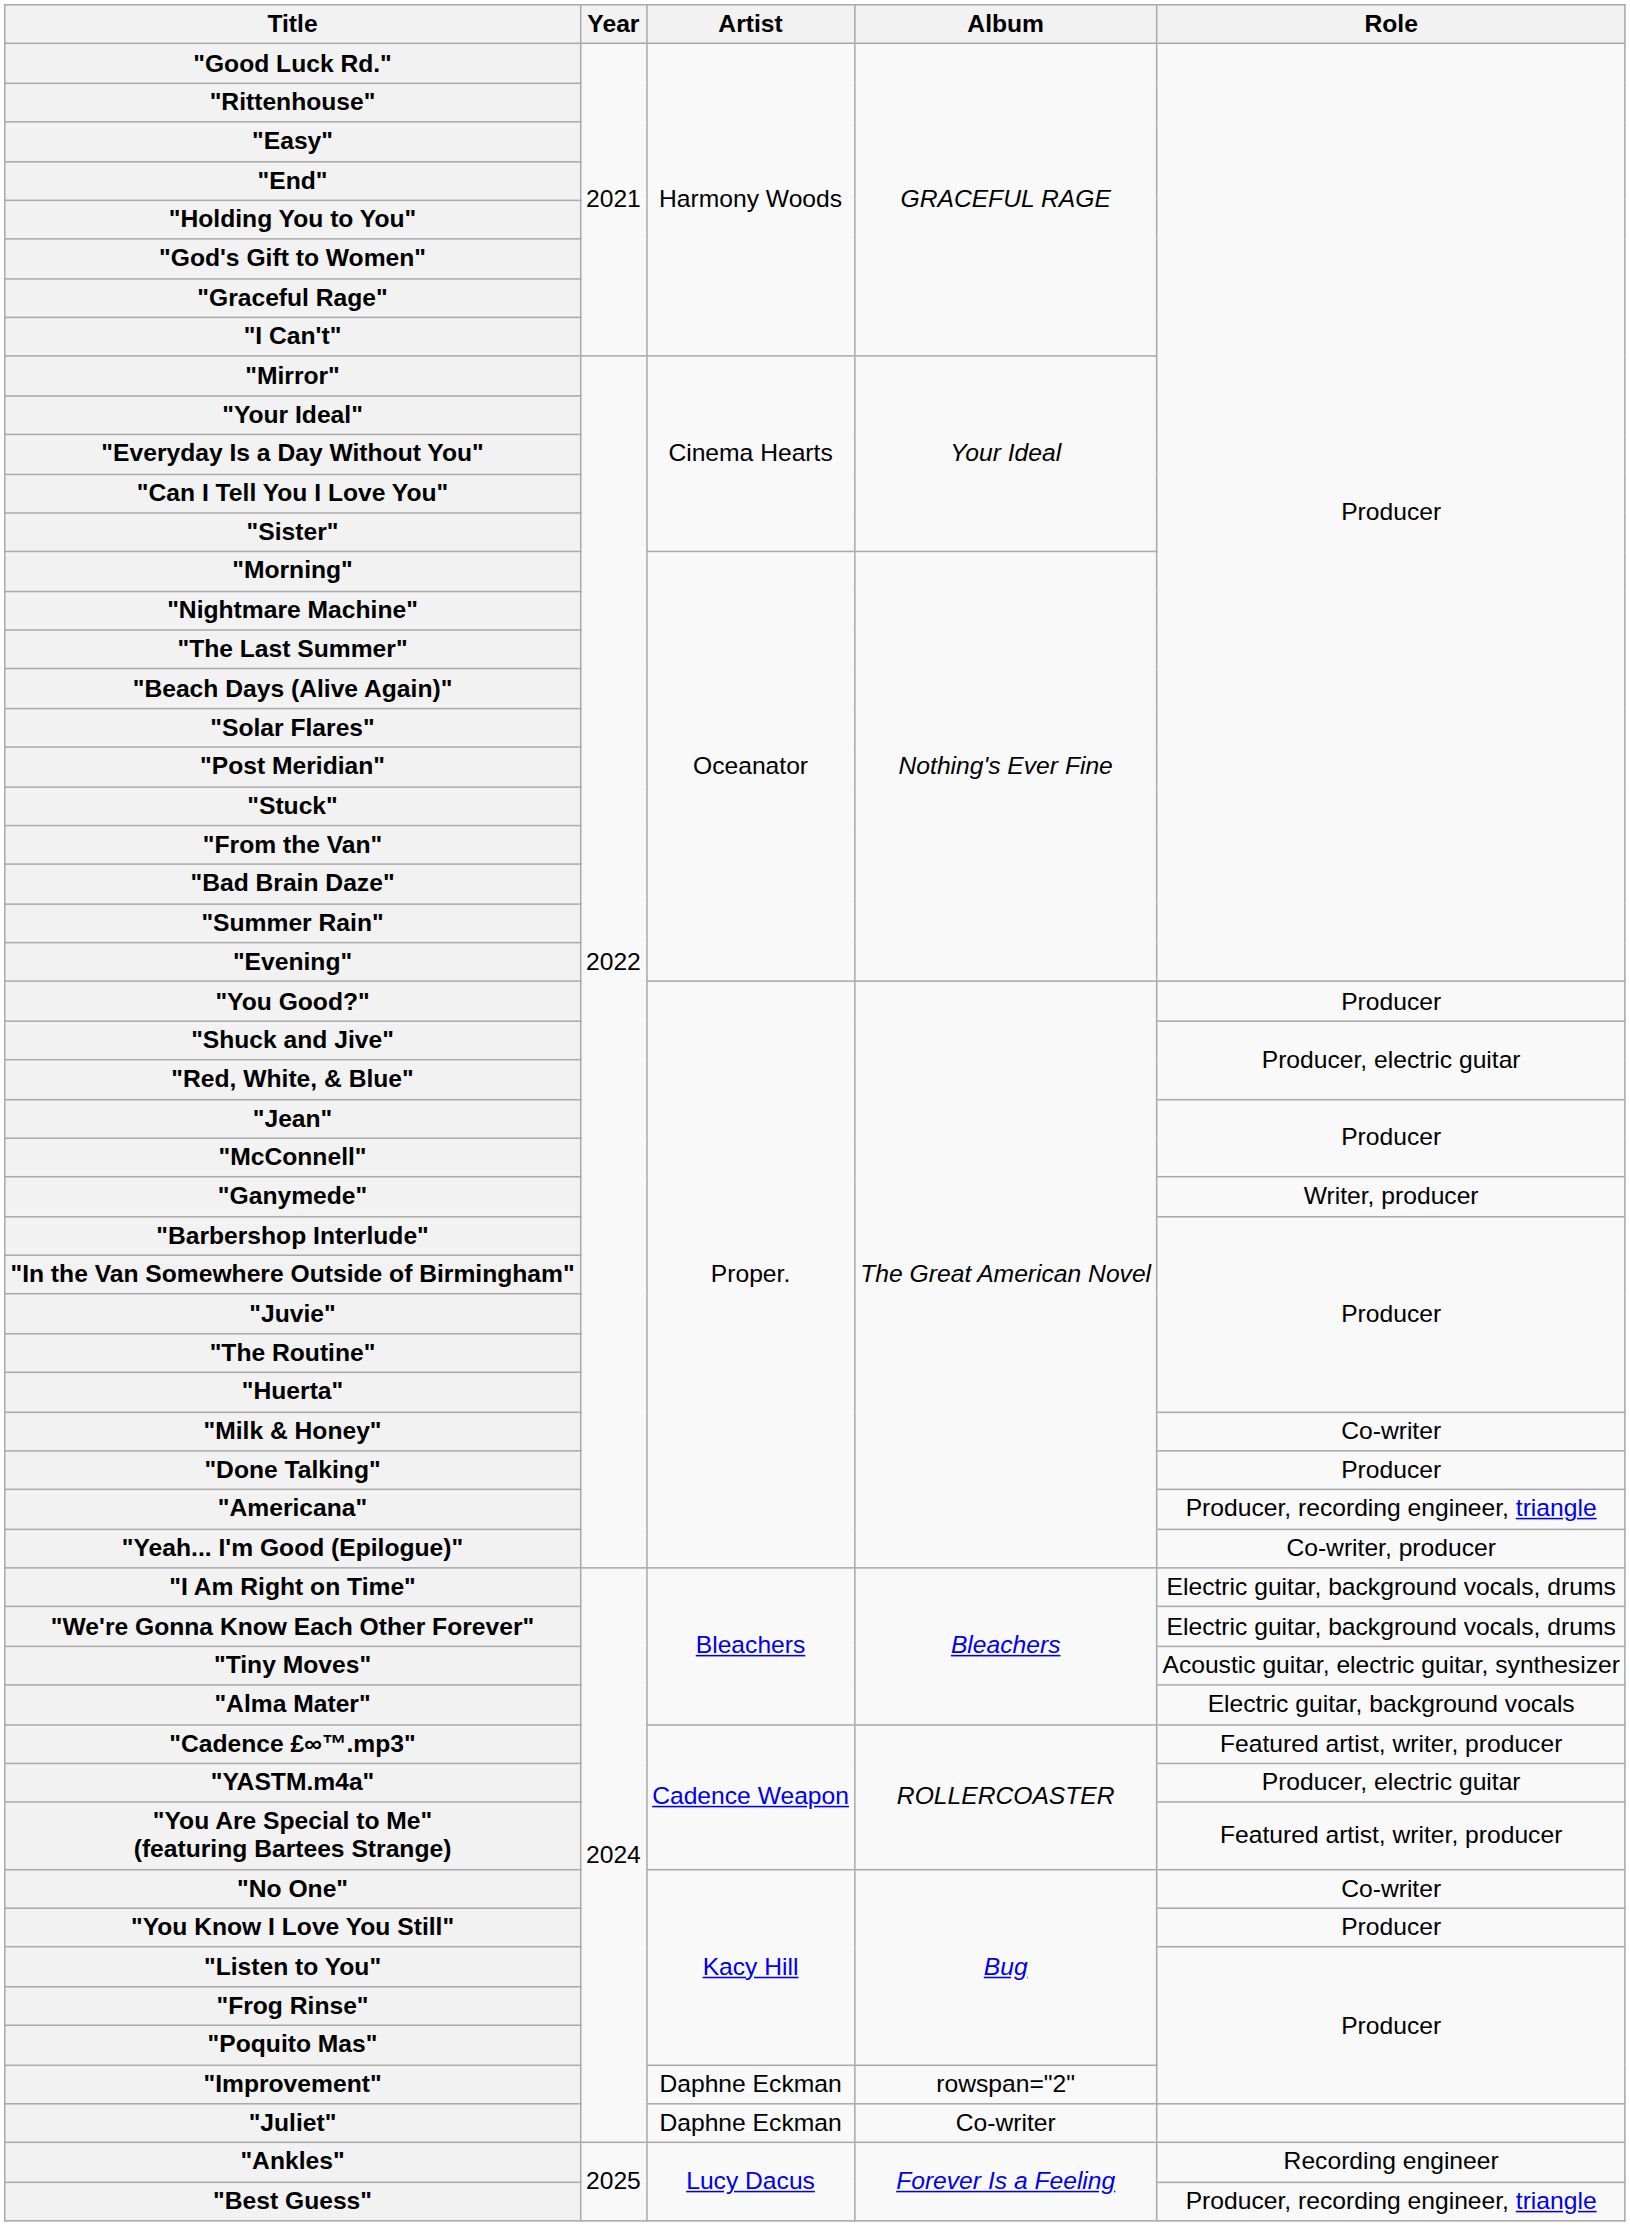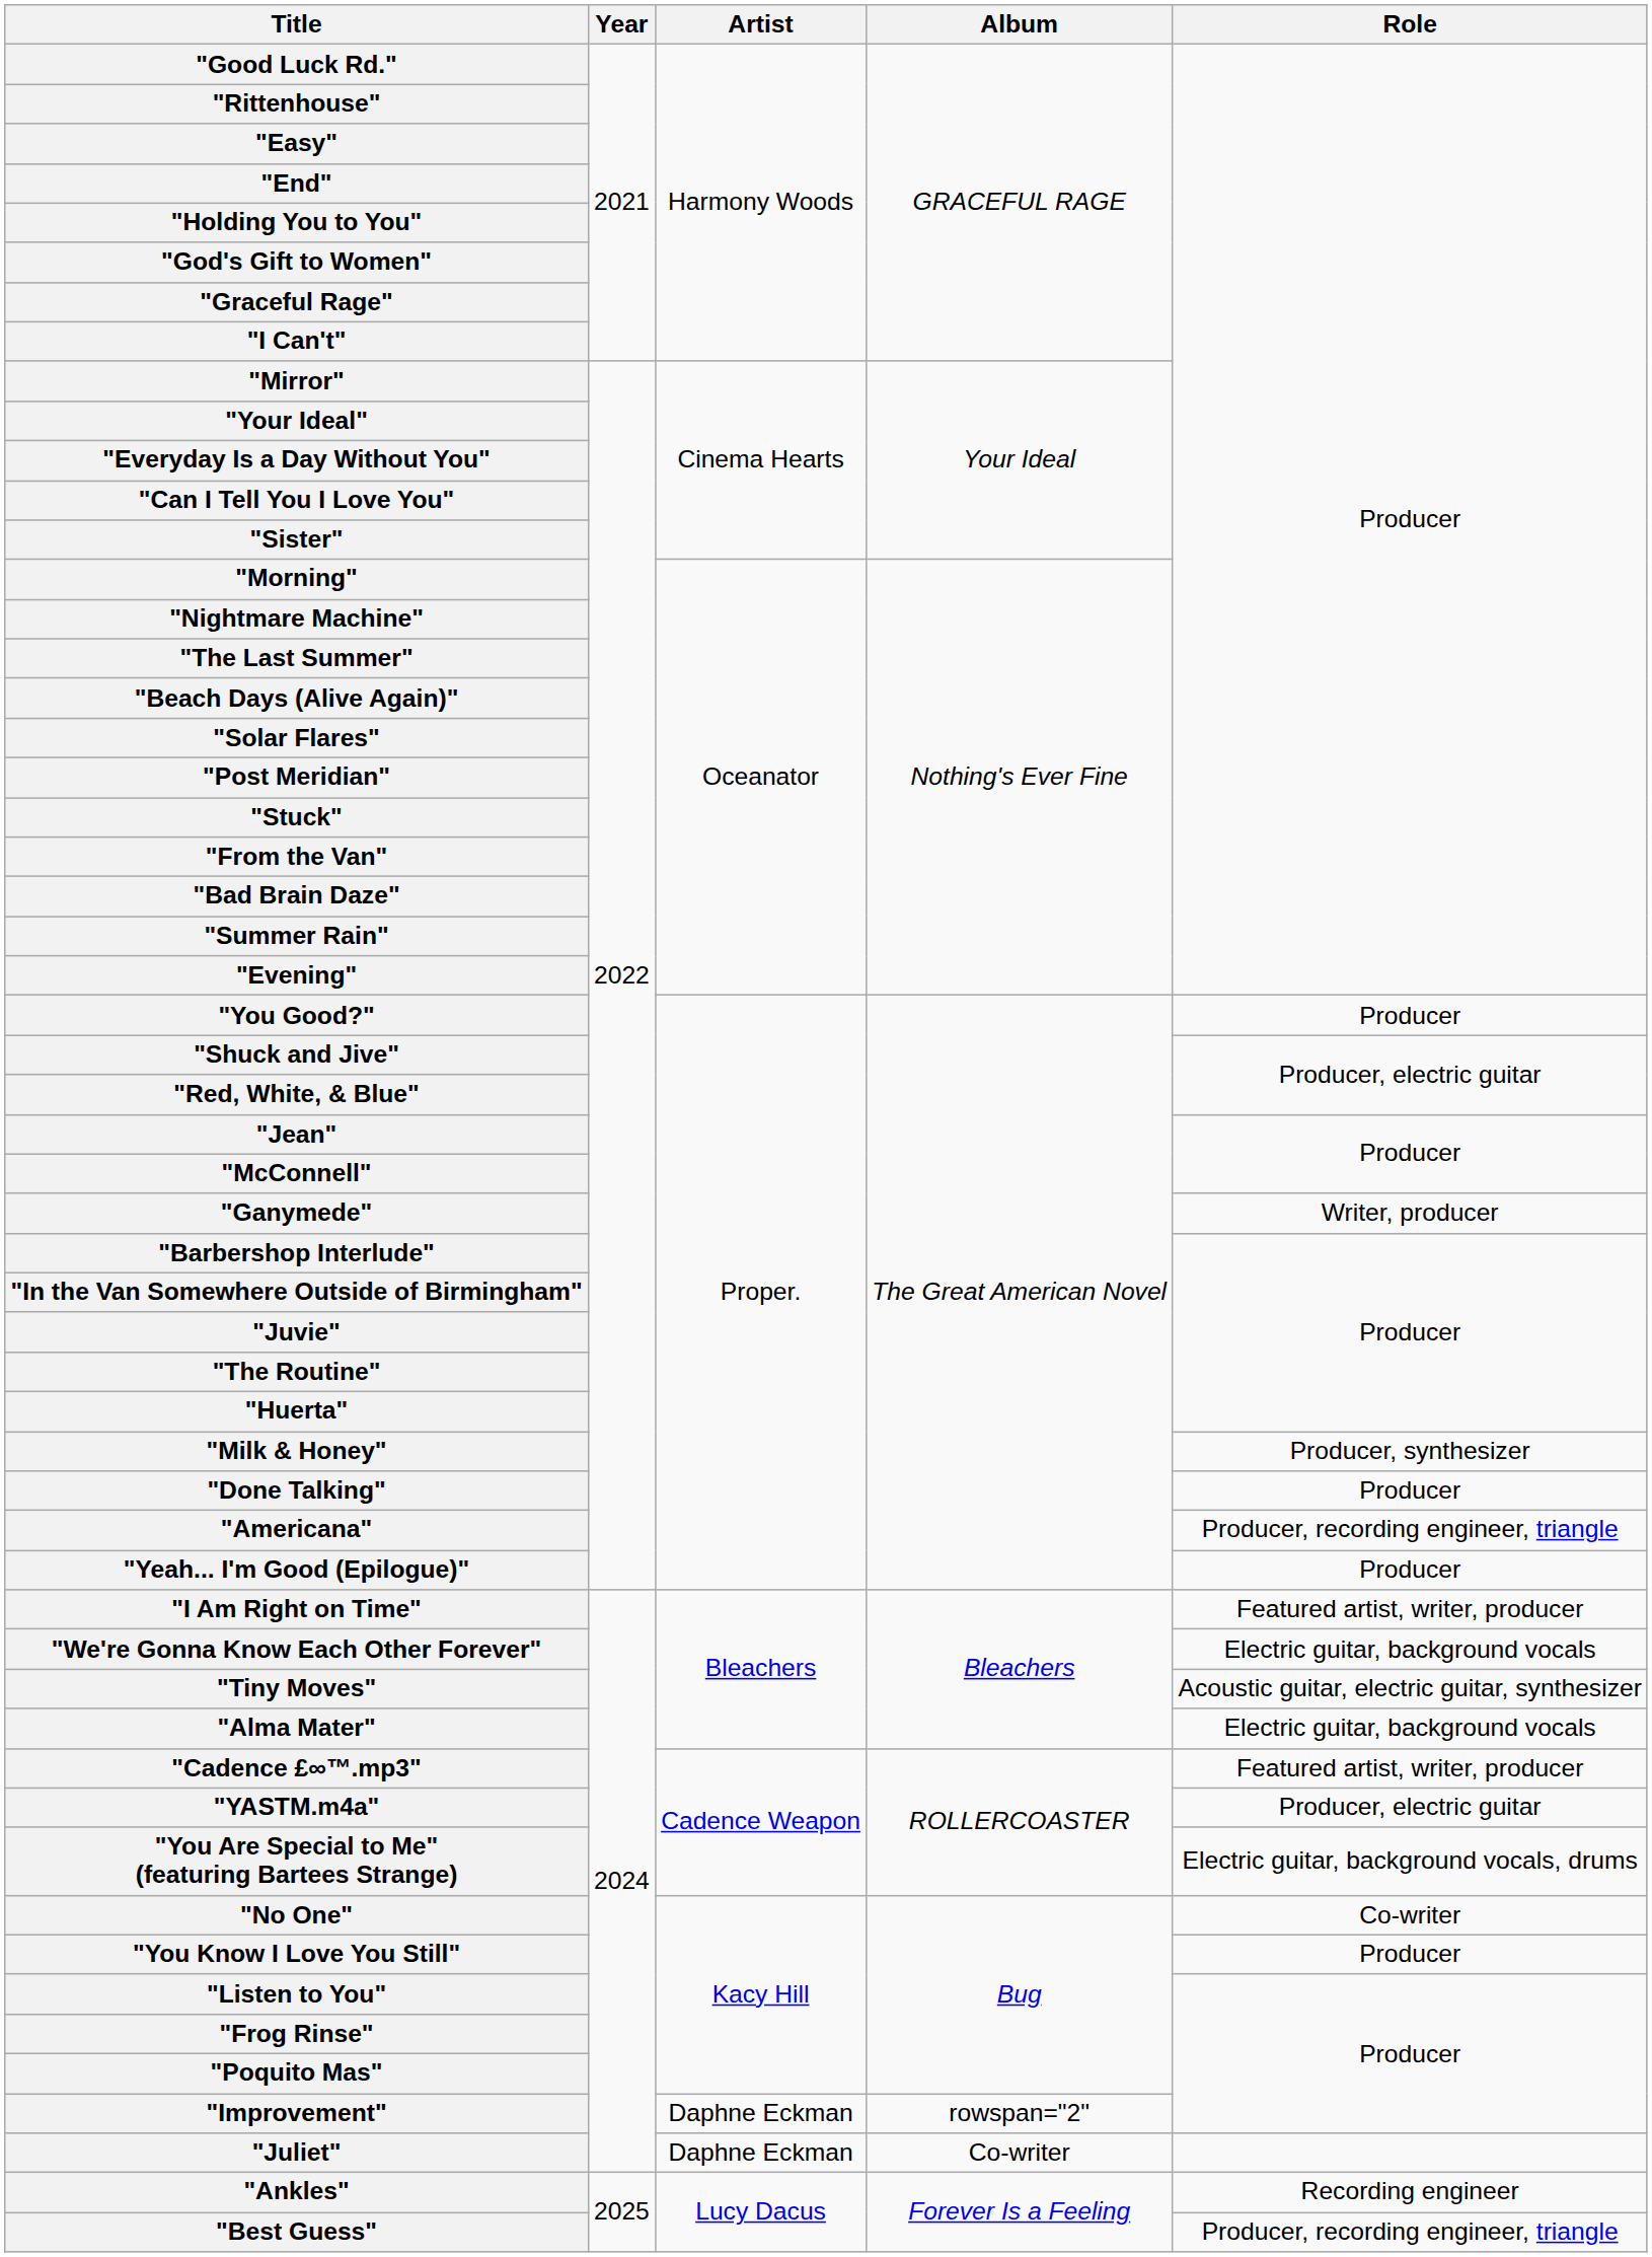"Milk & Honey" | Role: Co-writer -> Producer, synthesizer
"Yeah... I'm Good (Epilogue)" | Role: Co-writer, producer -> Producer
"I Am Right on Time" | Role: Electric guitar, background vocals, drums -> Featured artist, writer, producer
"We're Gonna Know Each Other Forever" | Role: Electric guitar, background vocals, drums -> Electric guitar, background vocals
"You Are Special to Me" (featuring Bartees Strange) | Role: Featured artist, writer, producer -> Electric guitar, background vocals, drums
